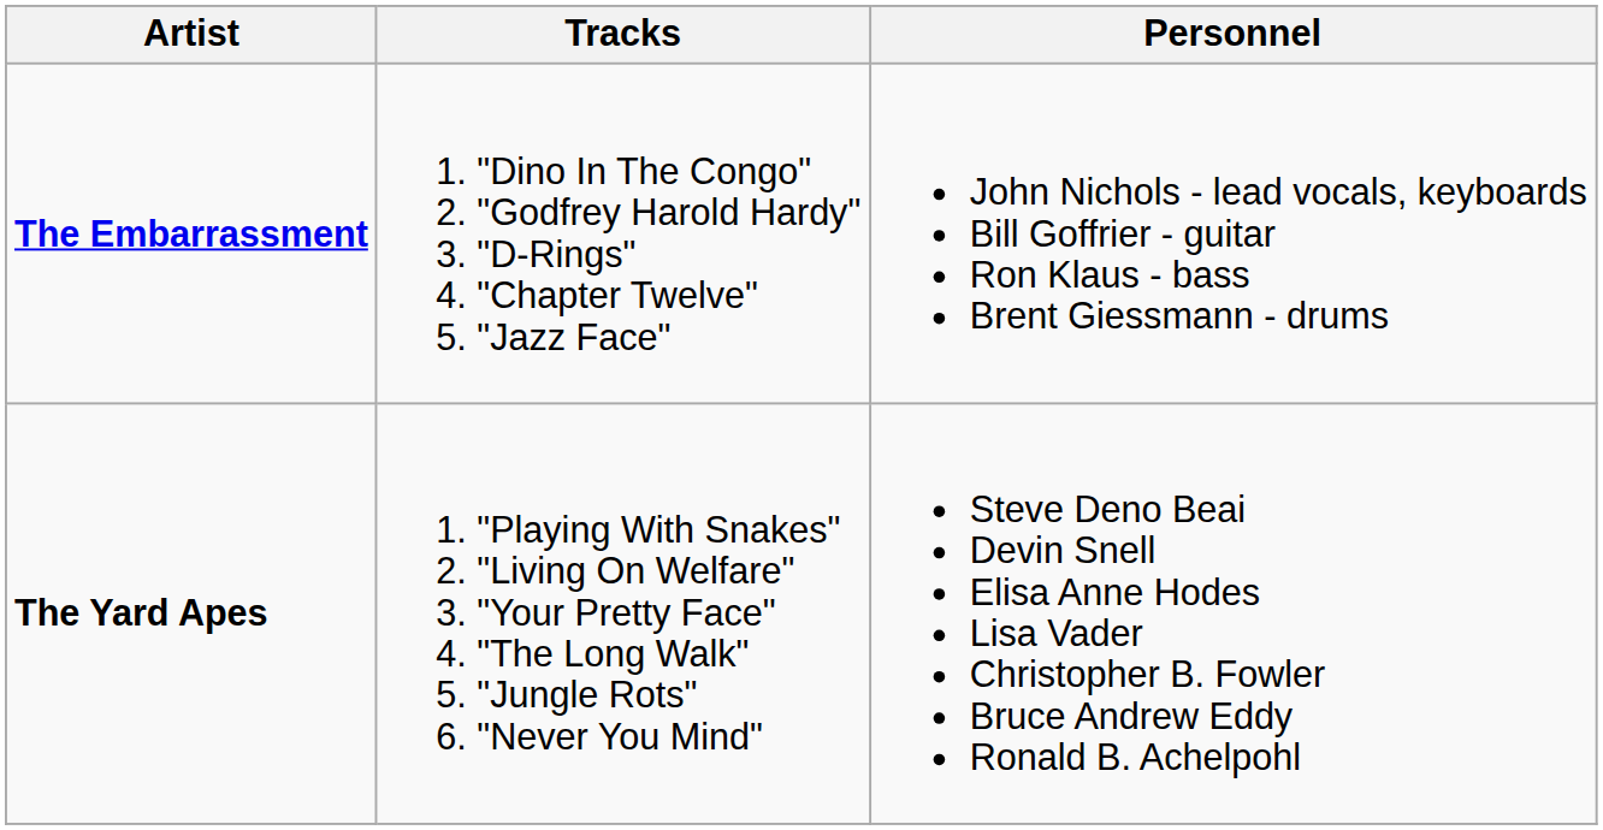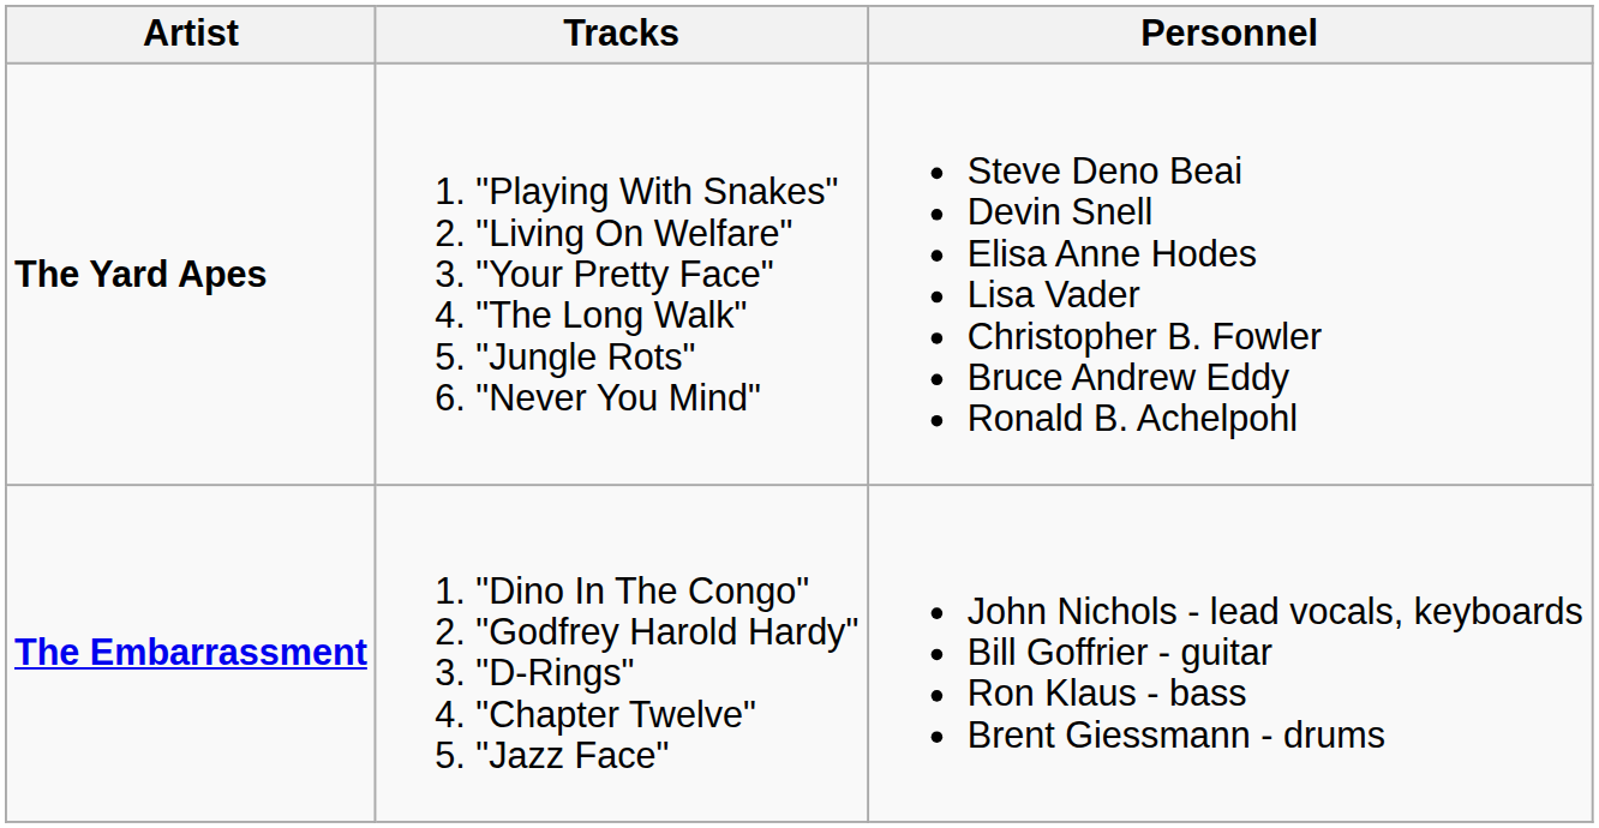rows swapped: The Yard Apes <-> The Embarrassment
